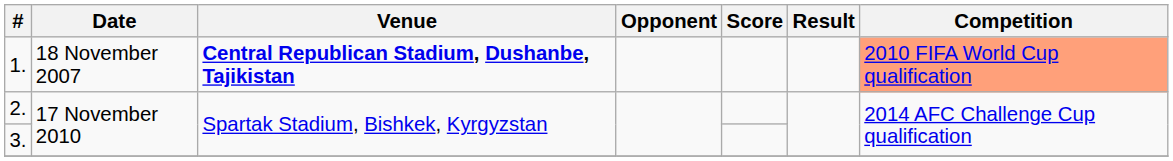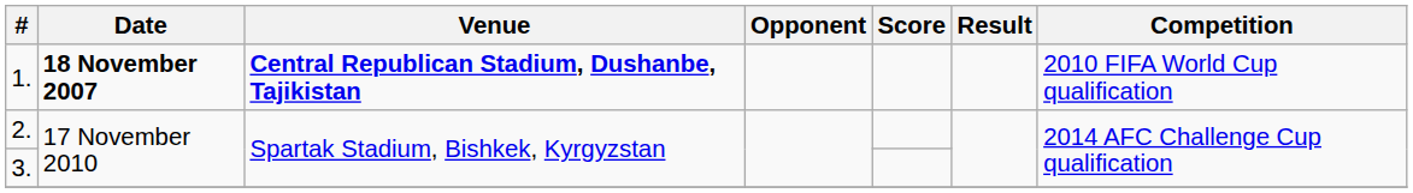1. | Date: normal -> bold
1. | Competition: lightsalmon background -> no background
